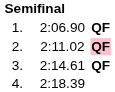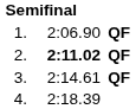2. | column 2: normal -> bold
2. | column 3: pink background -> no background
